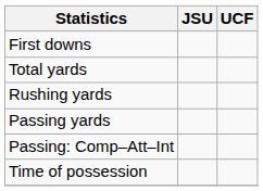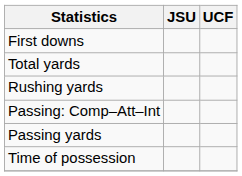rows swapped: Passing yards <-> Passing: Comp–Att–Int
